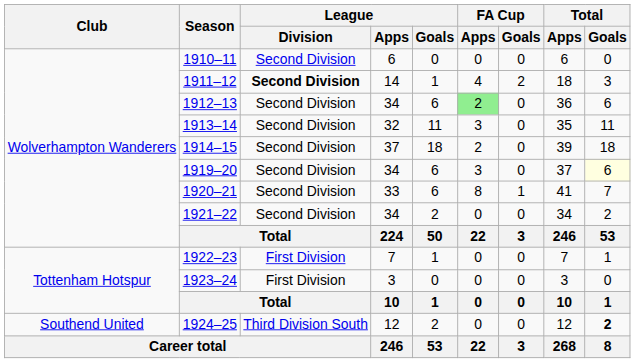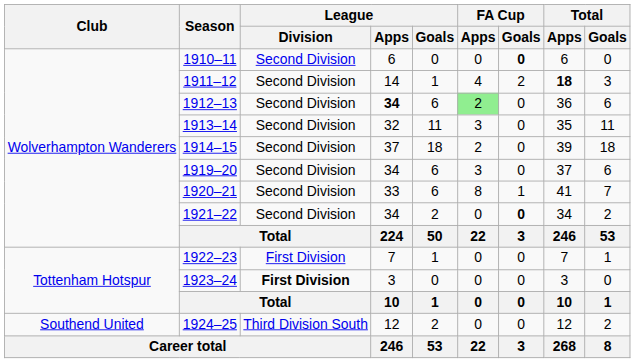1910–11 | FA Cup / Goals: normal -> bold
1911–12 | League / Division: bold -> normal
1911–12 | Total / Apps: normal -> bold
1912–13 | League / Apps: normal -> bold
1919–20 | Total / Goals: lightyellow background -> no background
1921–22 | FA Cup / Goals: normal -> bold
1923–24 | League / Division: normal -> bold
1924–25 | Total / Goals: bold -> normal
